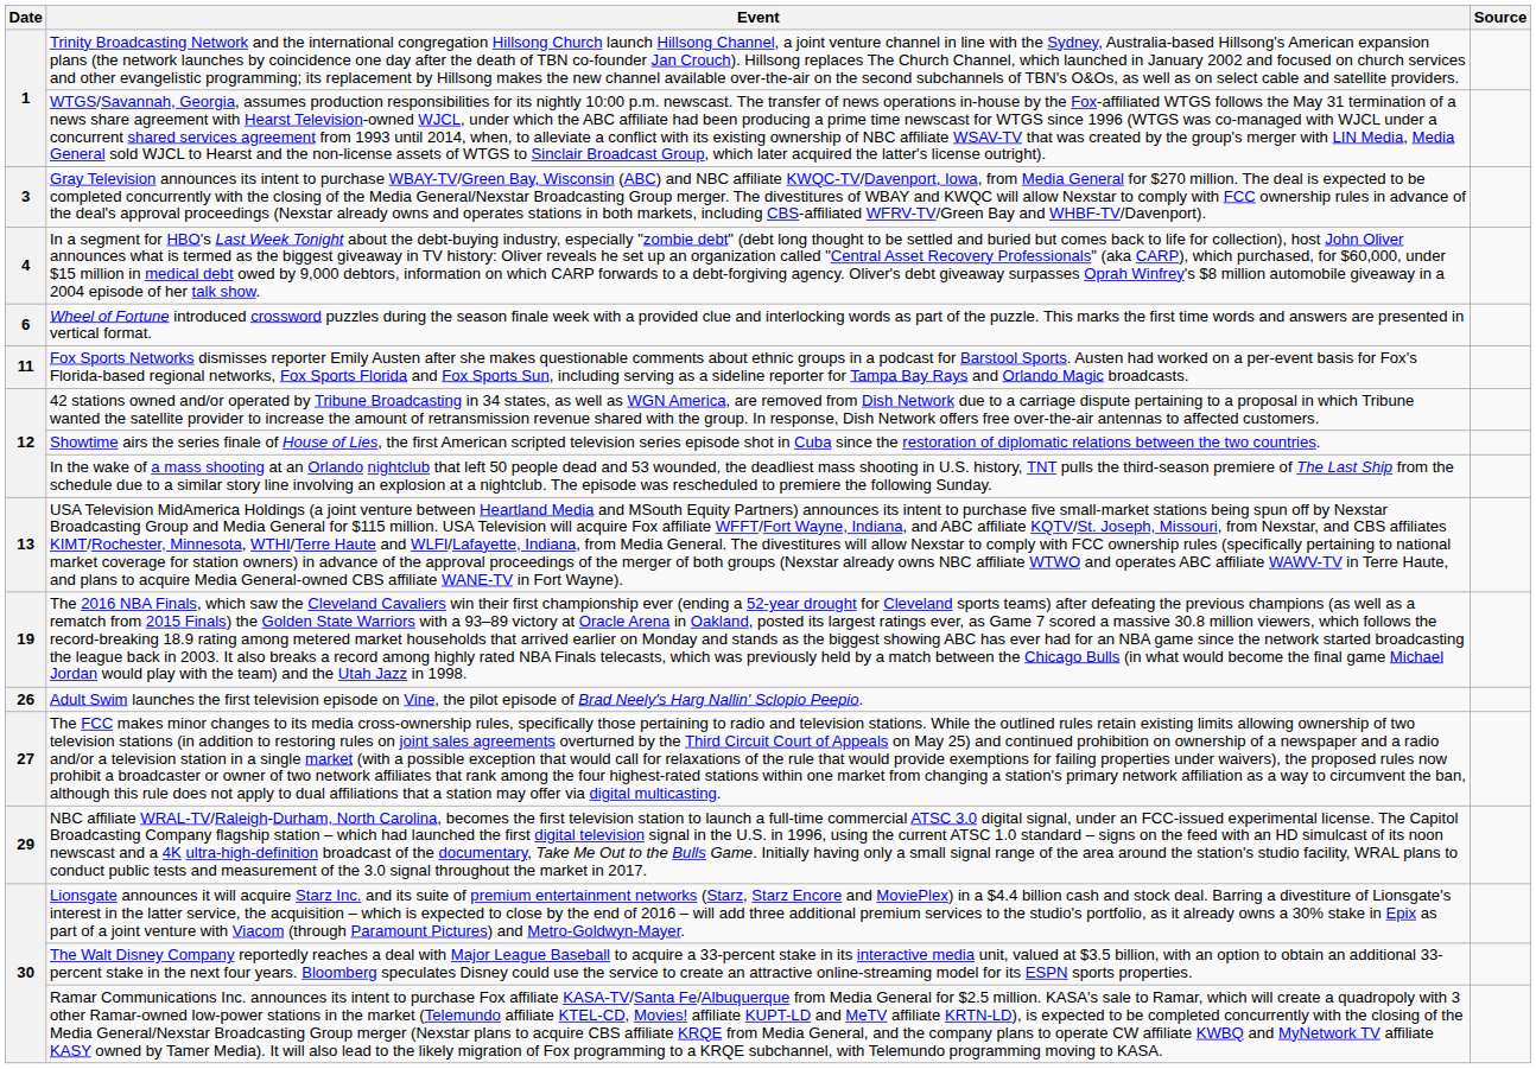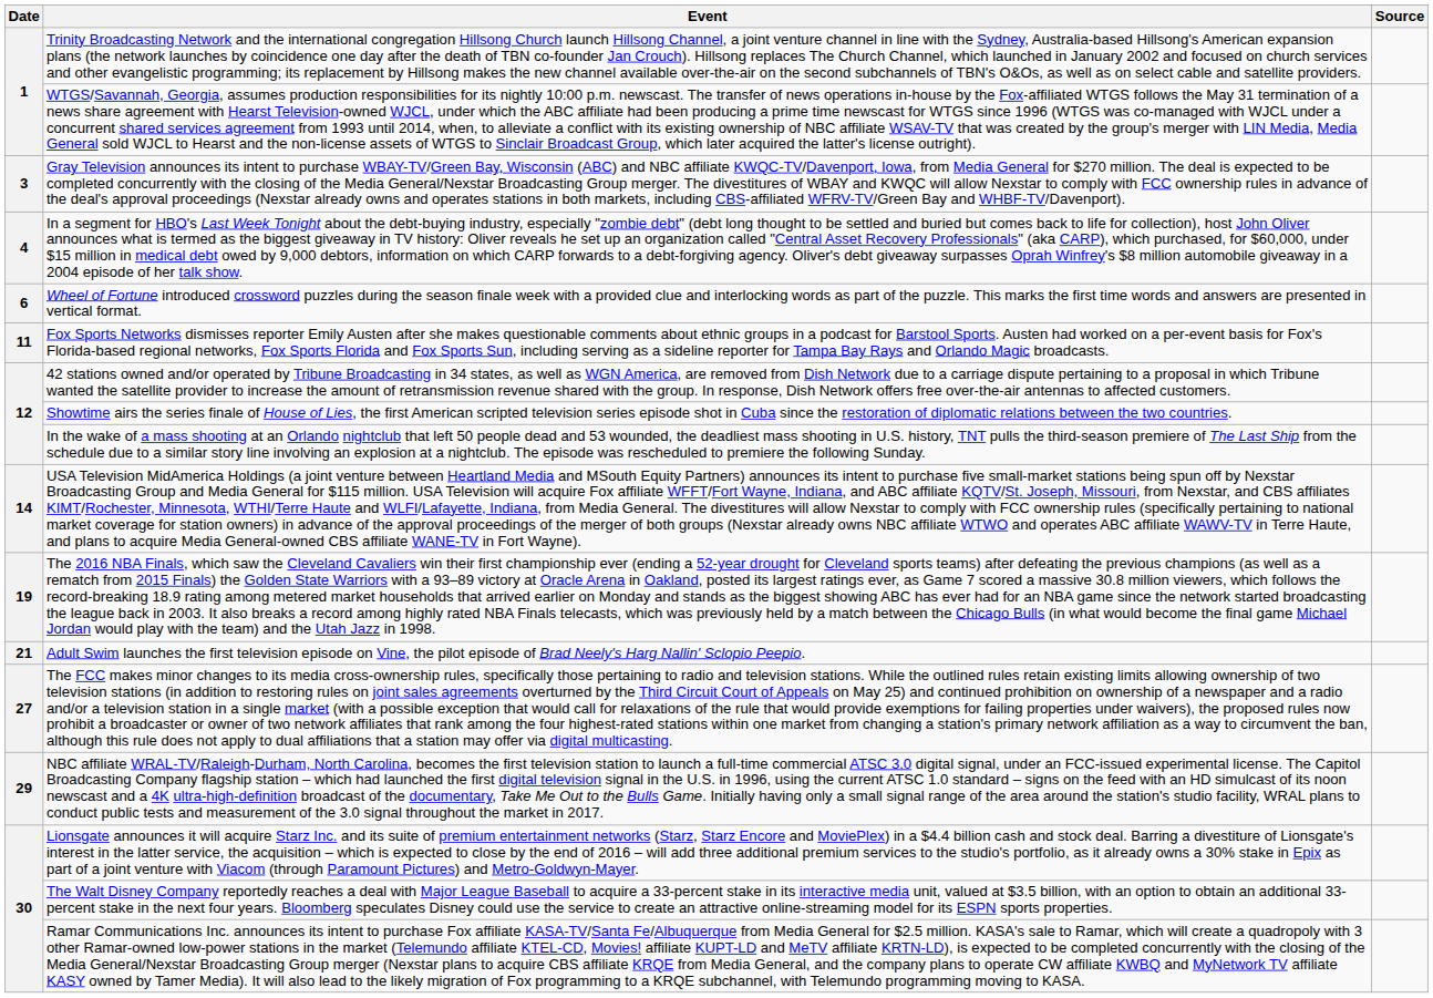row 11 | Date: 13 -> 14
row 13 | Date: 26 -> 21
